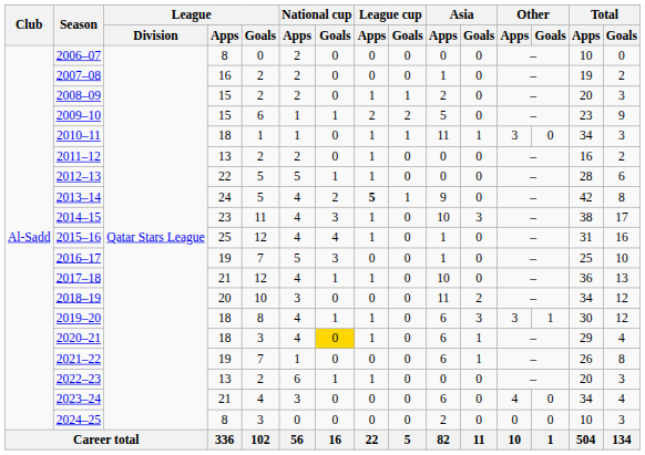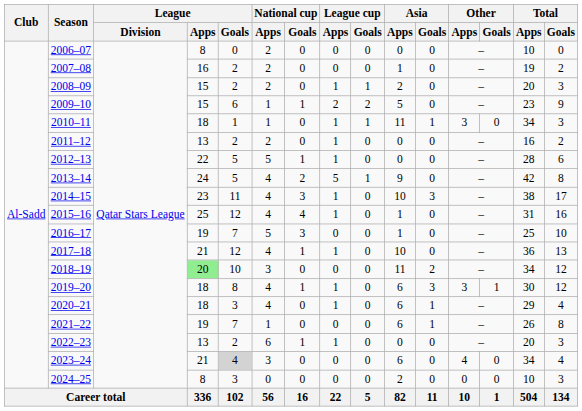2013–14 | League cup / Apps: bold -> normal
2018–19 | League / Apps: no background -> lightgreen background
2020–21 | National cup / Goals: gold background -> no background
2023–24 | League / Goals: no background -> lightgrey background
